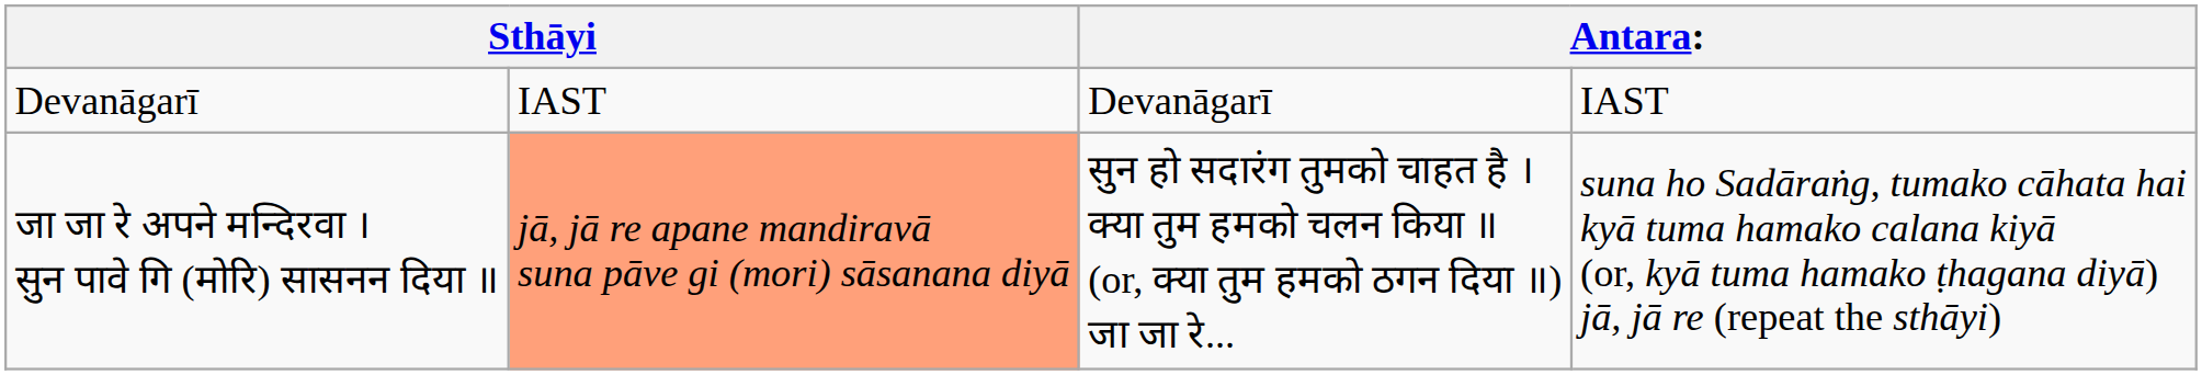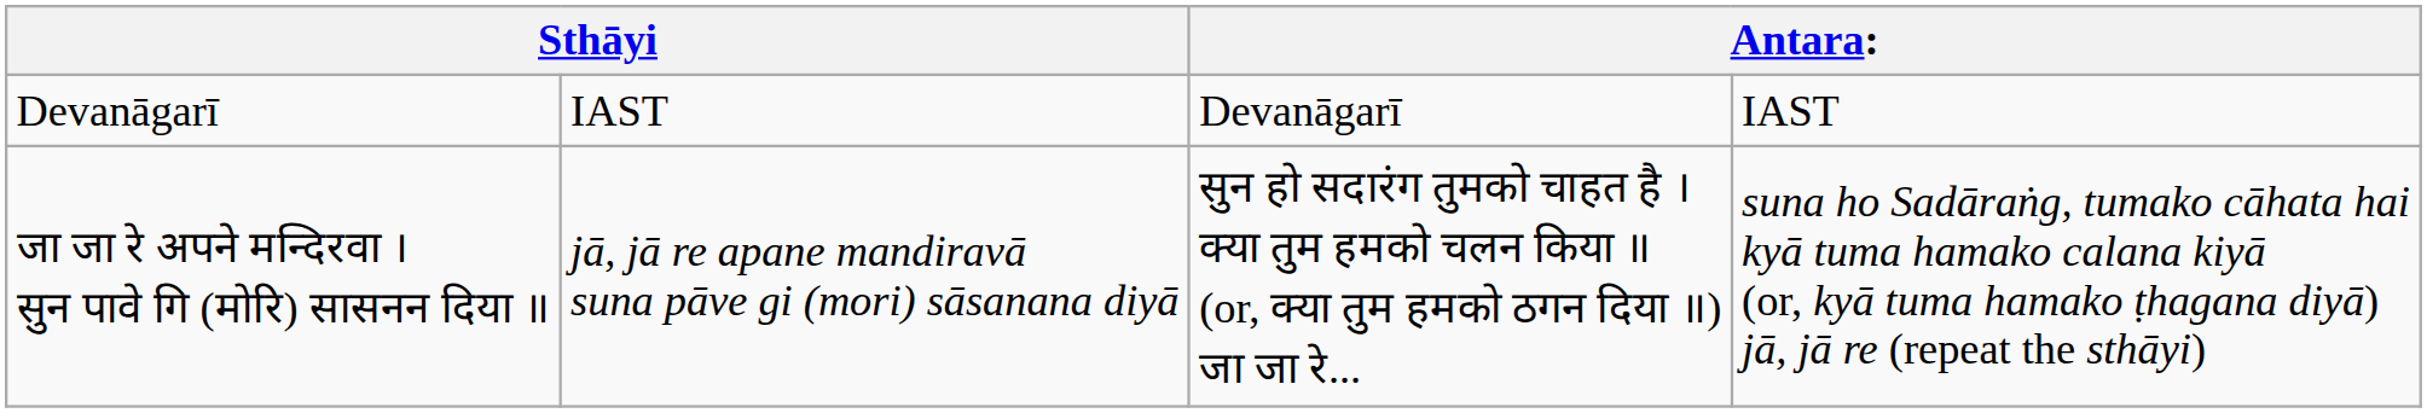जा जा रे अपने मन्दिरवा । सुन पावे गि (मोरि) सासनन दिया ॥ | column 2: lightsalmon background -> no background
